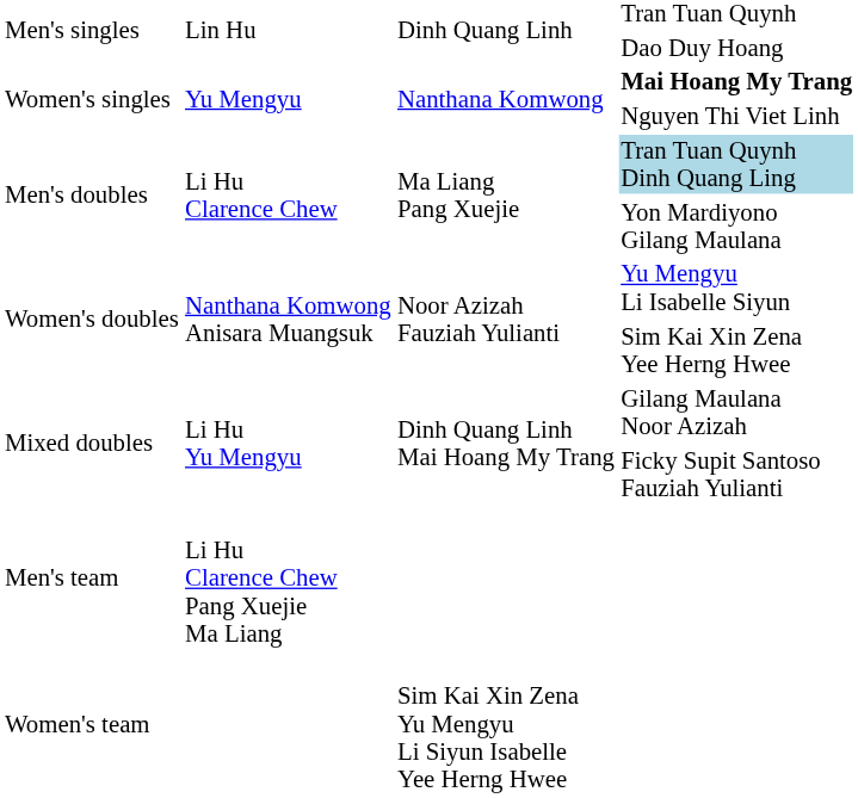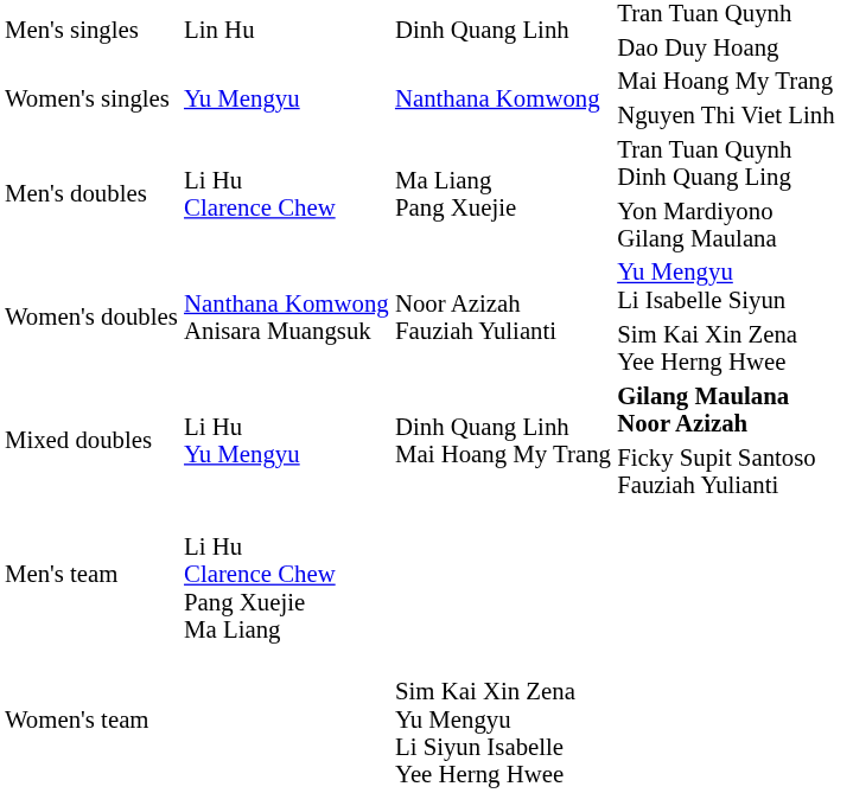Mai Hoang My Trang | column 4: bold -> normal
Tran Tuan Quynh Dinh Quang Ling | column 4: lightblue background -> no background
Gilang Maulana Noor Azizah | column 4: normal -> bold
